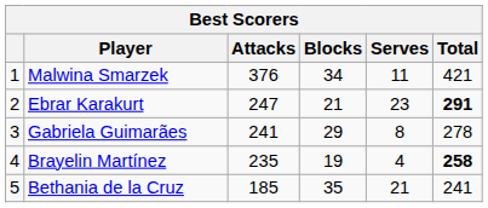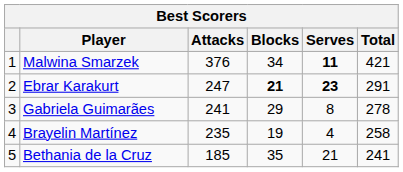Malwina Smarzek | Serves: normal -> bold
Ebrar Karakurt | Blocks: normal -> bold
Ebrar Karakurt | Serves: normal -> bold
Ebrar Karakurt | Total: bold -> normal
Brayelin Martínez | Total: bold -> normal
